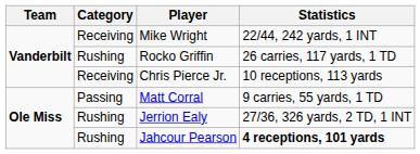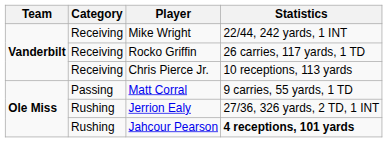Rocko Griffin | Category: Rushing -> Receiving
